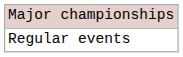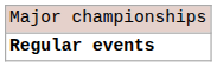row 2 | column 1: normal -> bold
